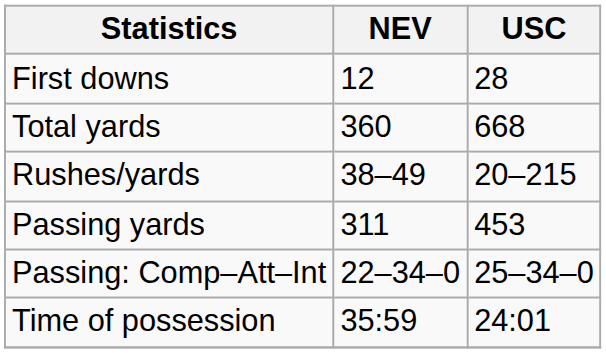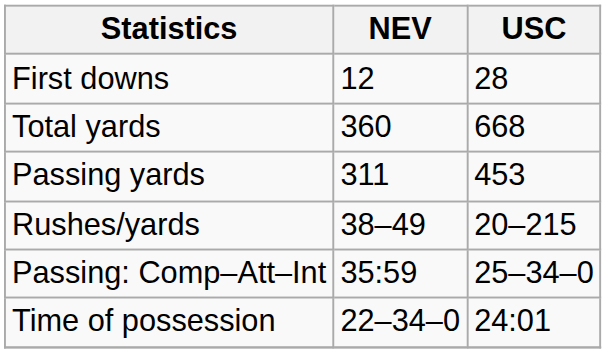rows swapped: Rushes/yards <-> Passing yards
Passing: Comp–Att–Int | NEV: 22–34–0 -> 35:59
Time of possession | NEV: 35:59 -> 22–34–0
